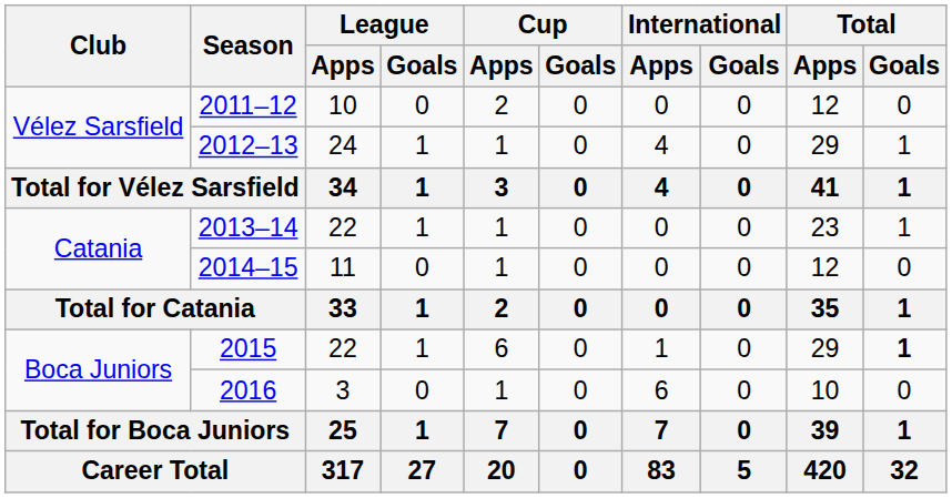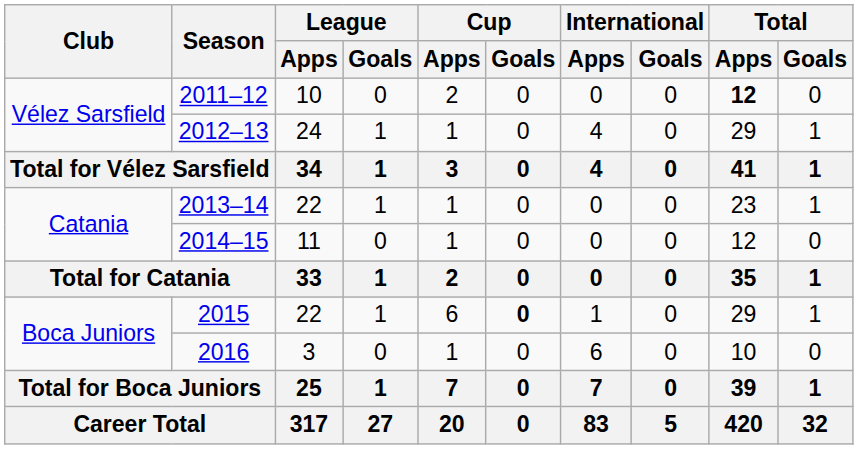2011–12 | Total / Apps: normal -> bold
2015 | Cup / Goals: normal -> bold
2015 | Total / Goals: bold -> normal
